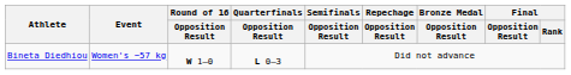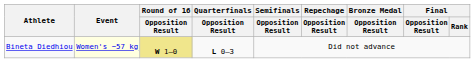Bineta Diedhiou | Event: no background -> lightyellow background
Bineta Diedhiou | Round of 16 / Opposition Result: no background -> khaki background
